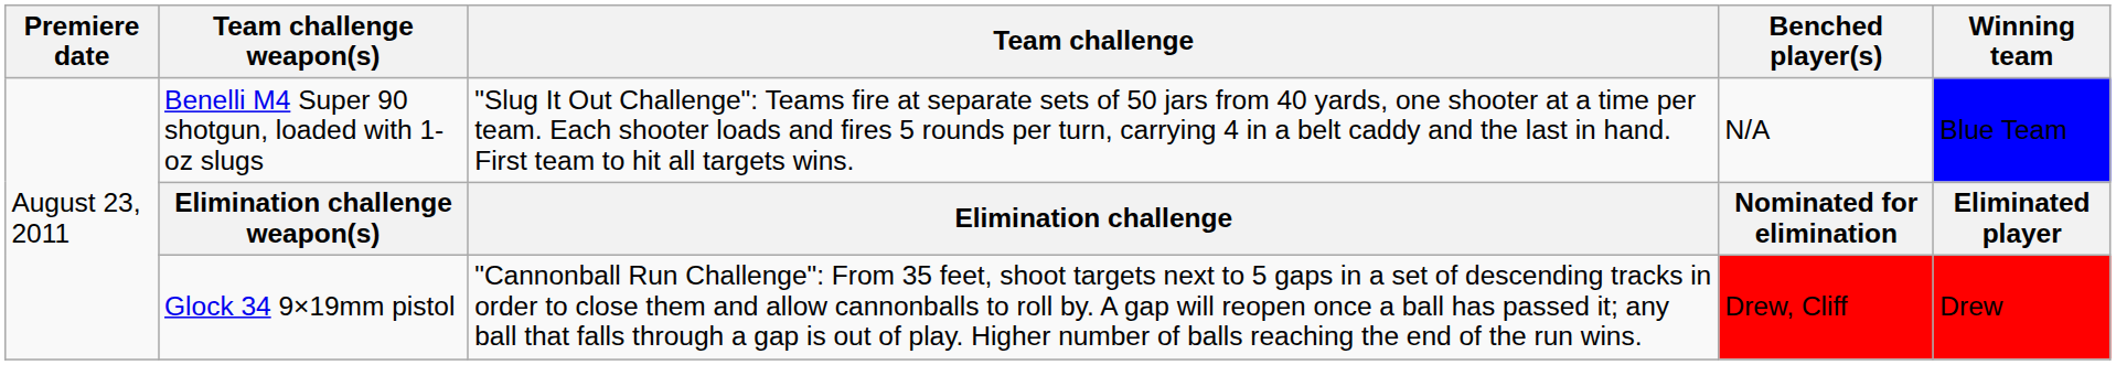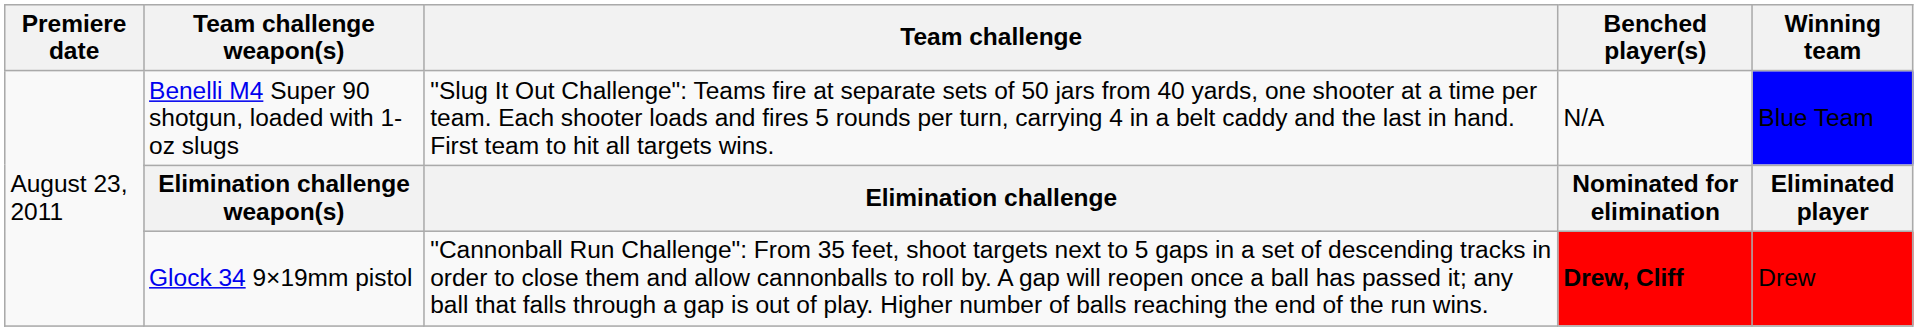Glock 34 9×19mm pistol | Benched player(s): normal -> bold
